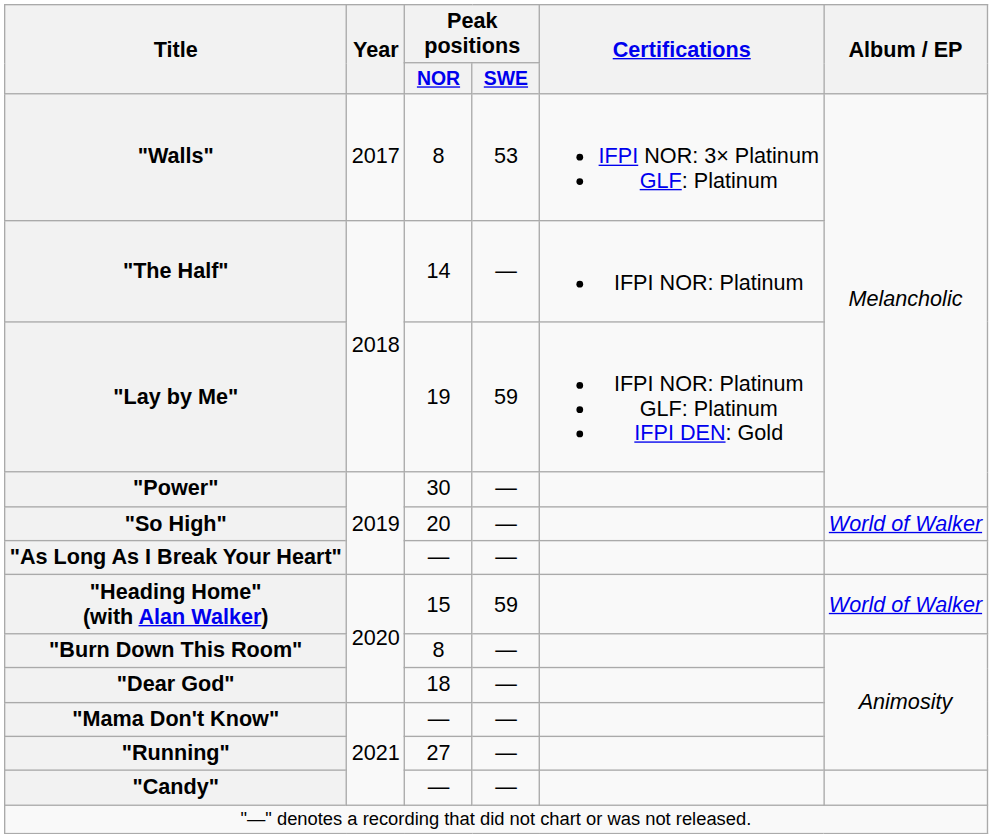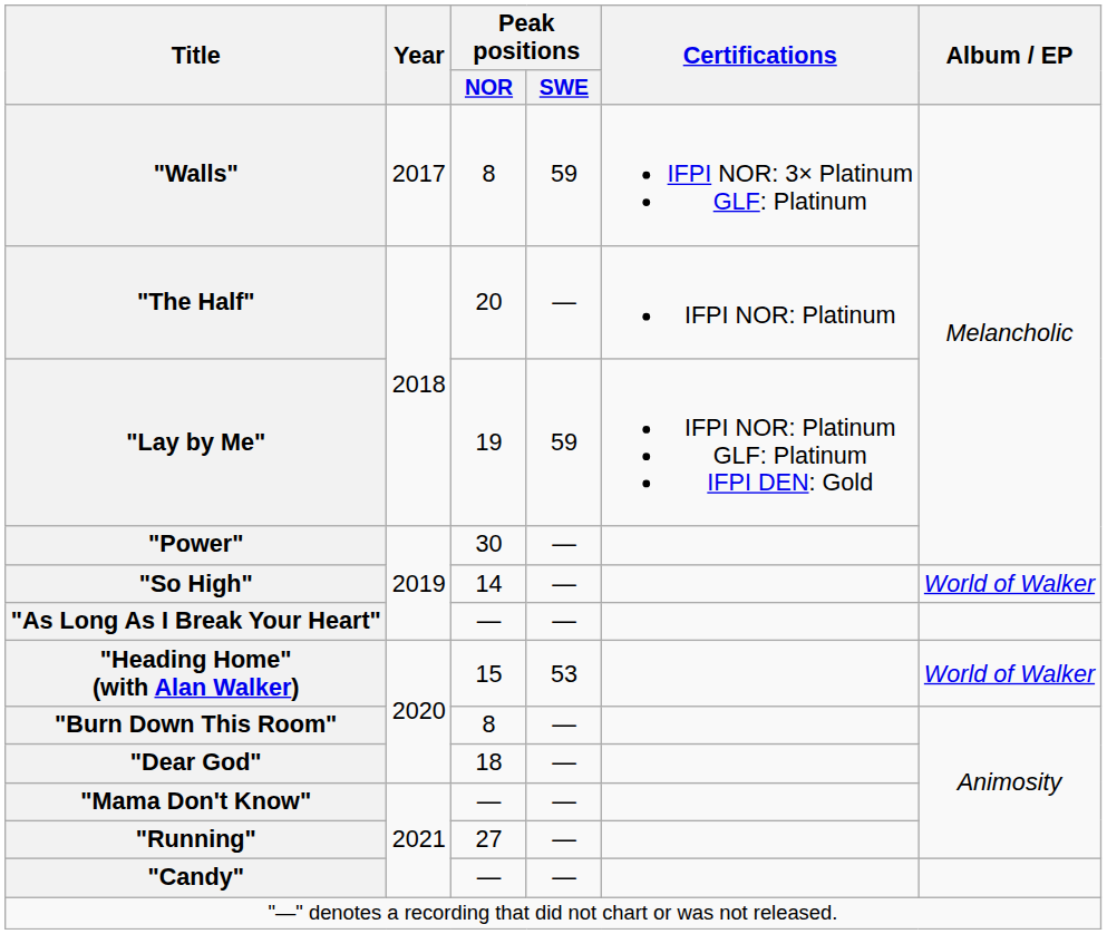"Walls" | Peak positions / SWE: 53 -> 59
"The Half" | Peak positions / NOR: 14 -> 20
"So High" | Peak positions / NOR: 20 -> 14
"Heading Home" (with Alan Walker) | Peak positions / SWE: 59 -> 53
